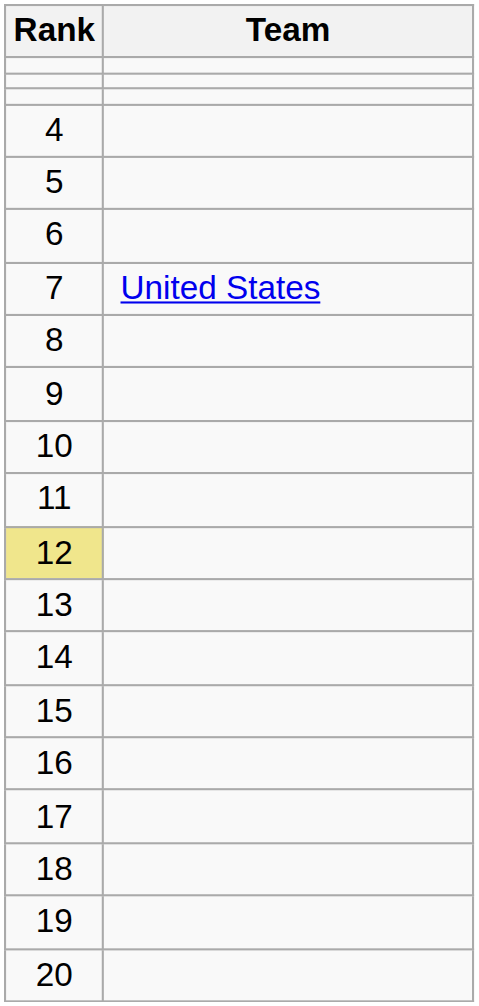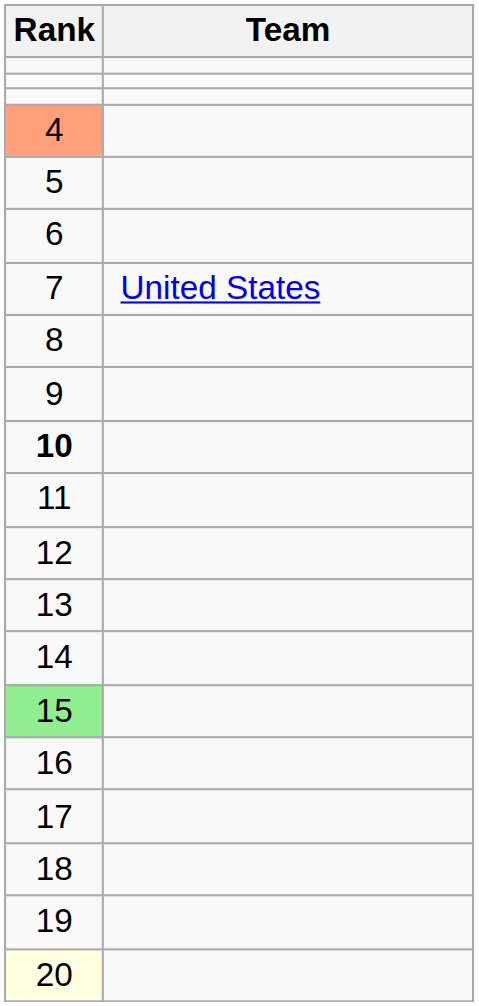row 5 | Rank: no background -> lightsalmon background
row 11 | Rank: normal -> bold
row 13 | Rank: khaki background -> no background
row 16 | Rank: no background -> lightgreen background
row 21 | Rank: no background -> lightyellow background
